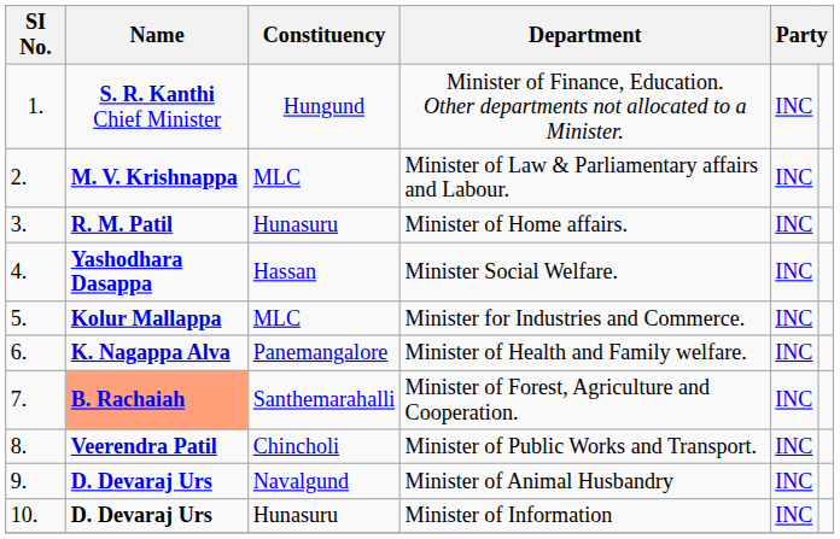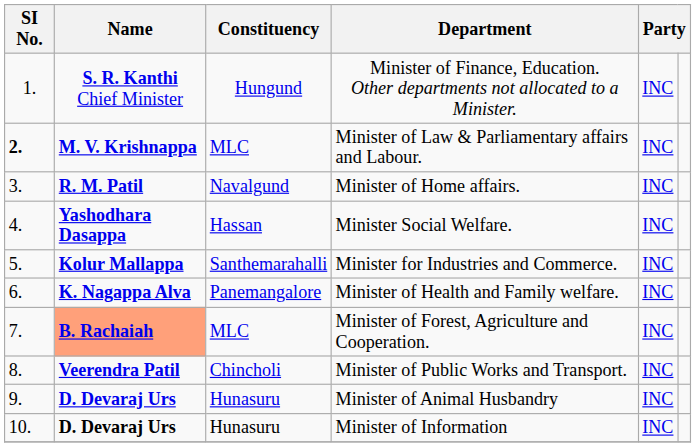Minister of Law & Parliamentary affairs and Labour. | SI No.: normal -> bold
Minister of Home affairs. | Constituency: Hunasuru -> Navalgund
Minister for Industries and Commerce. | Constituency: MLC -> Santhemarahalli
Minister of Forest, Agriculture and Cooperation. | Constituency: Santhemarahalli -> MLC
Minister of Animal Husbandry | Constituency: Navalgund -> Hunasuru
